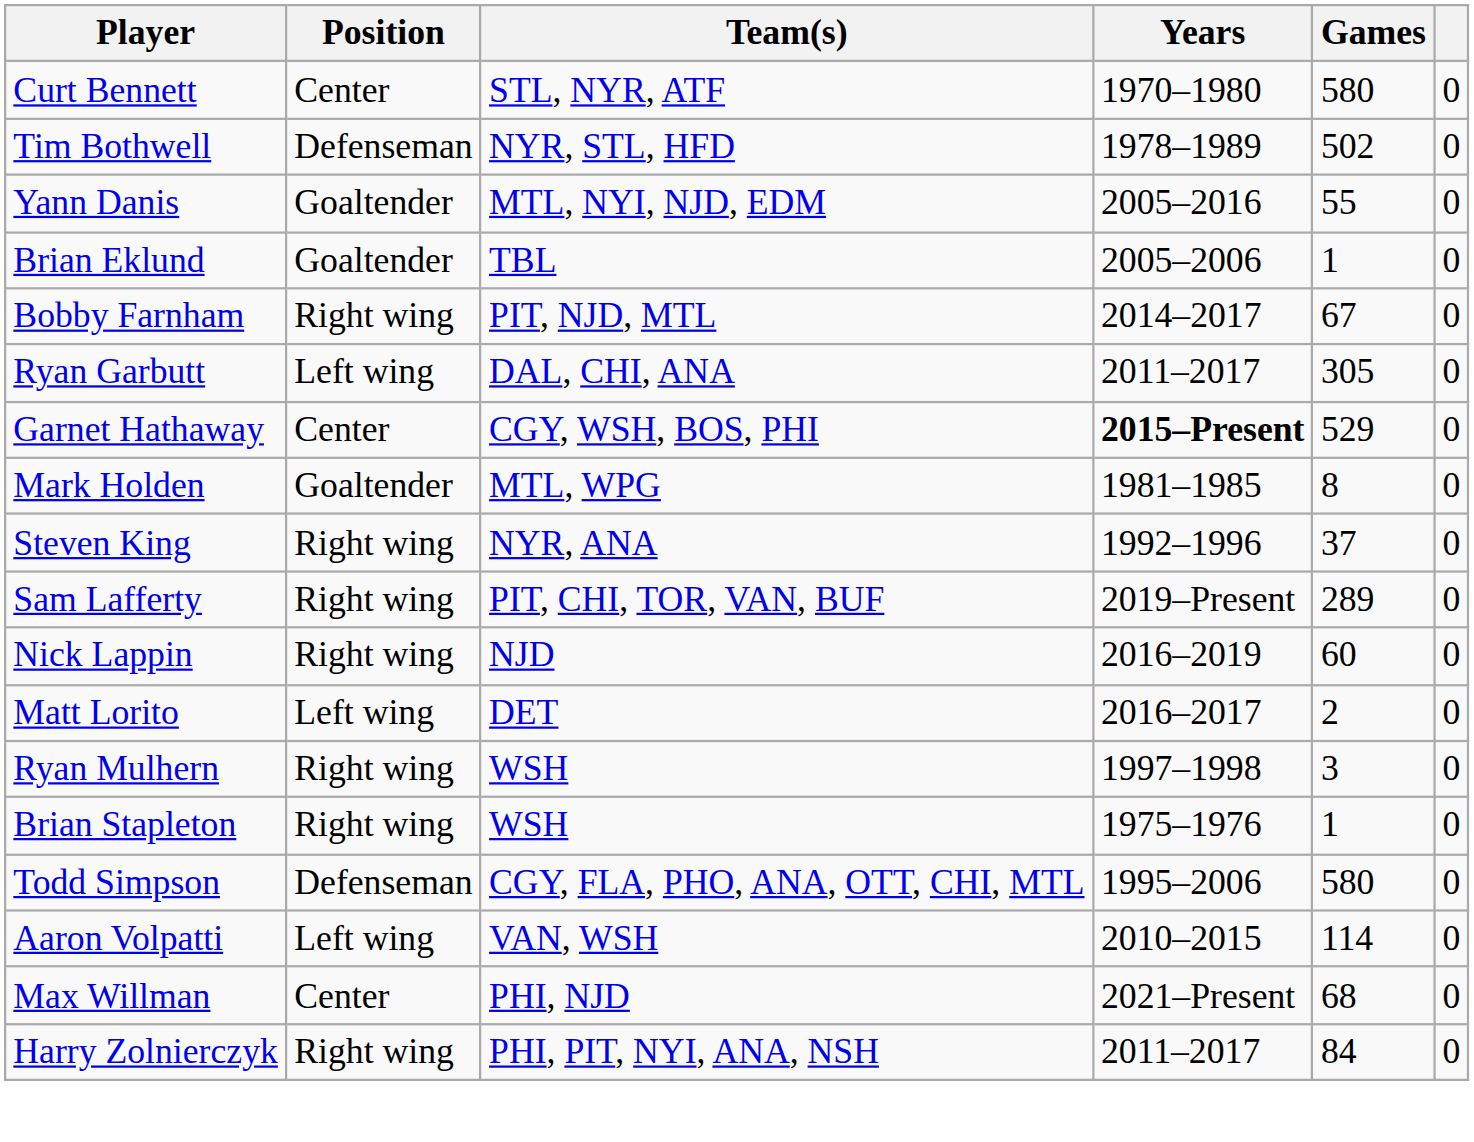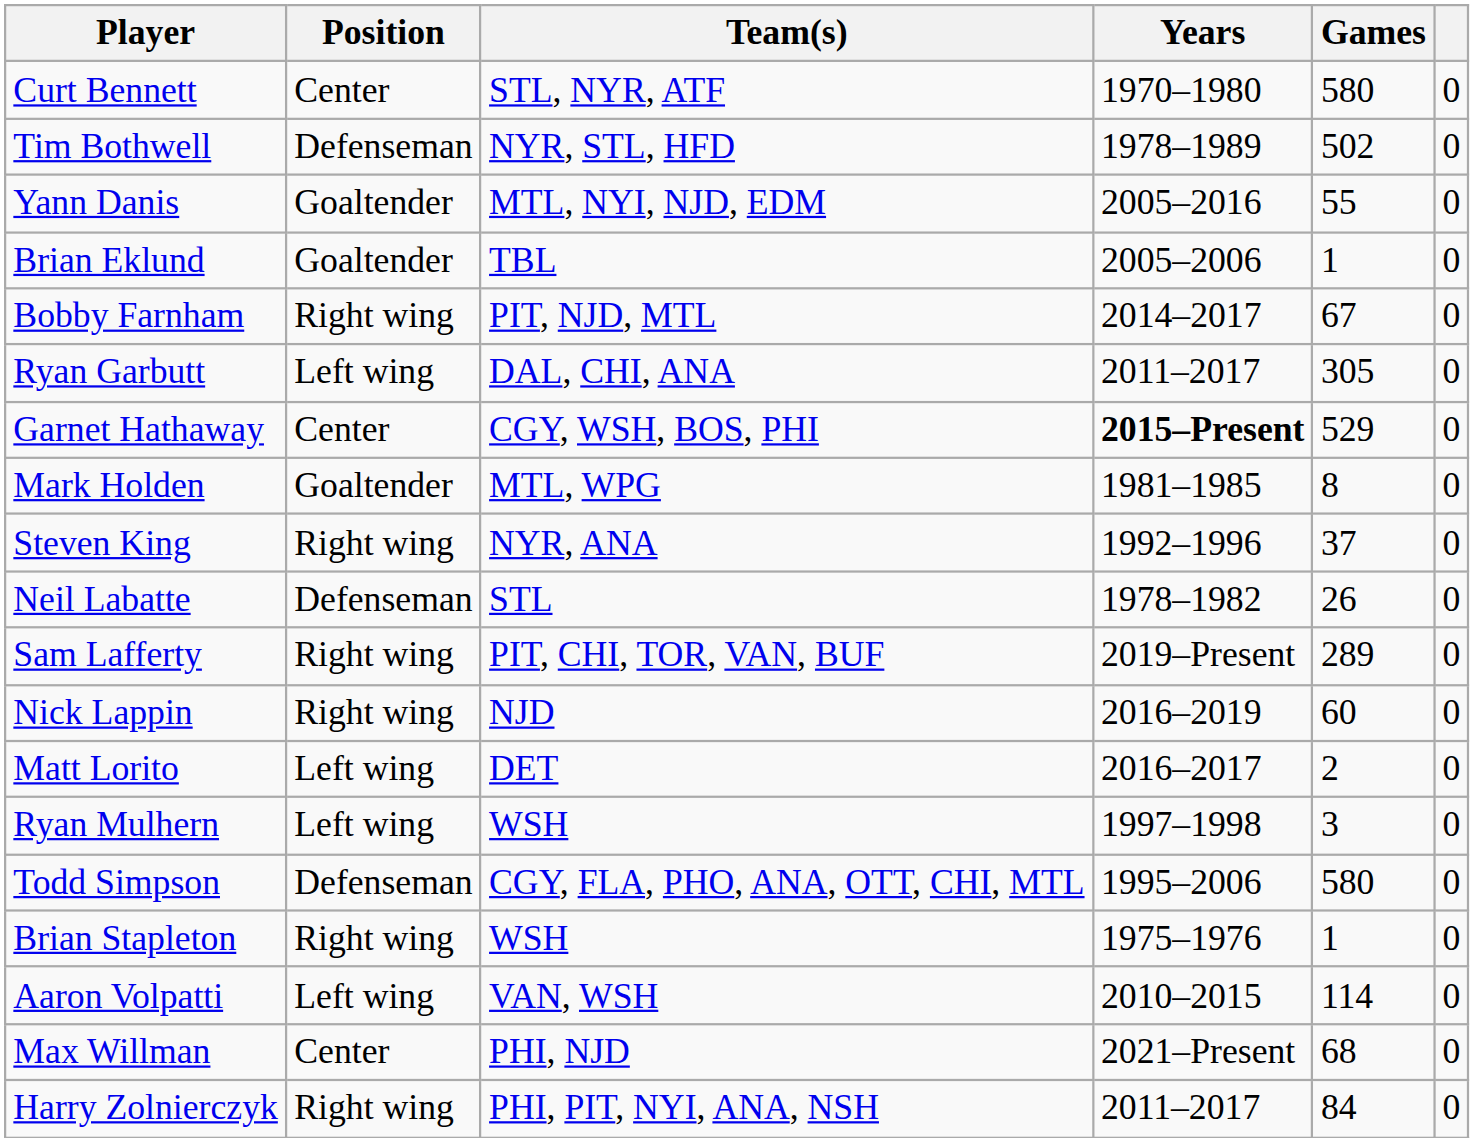+ row: Neil Labatte | Defenseman | STL | 1978–1982 | 26 | 0
Ryan Mulhern | Position: Right wing -> Left wing
rows swapped: Todd Simpson <-> Brian Stapleton
